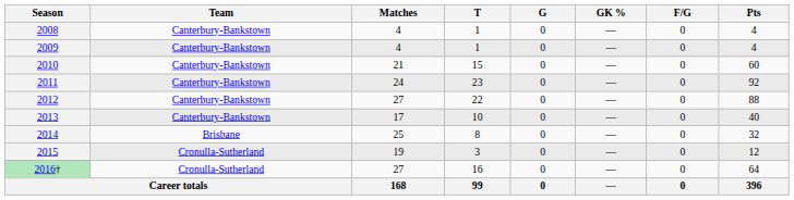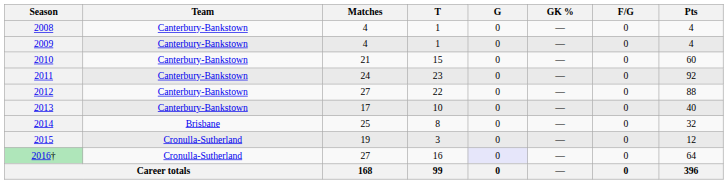2016† | G: no background -> lavender background
